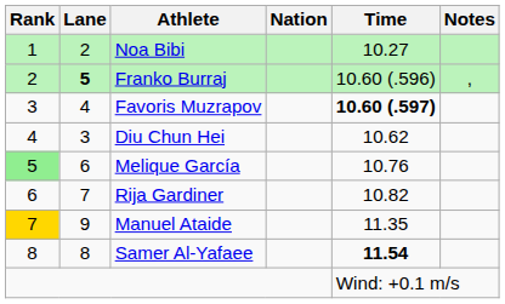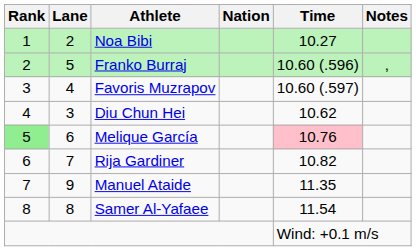Franko Burraj | Lane: bold -> normal
Favoris Muzrapov | Time: bold -> normal
Melique García | Time: no background -> pink background
Manuel Ataide | Rank: gold background -> no background
Samer Al-Yafaee | Time: bold -> normal
